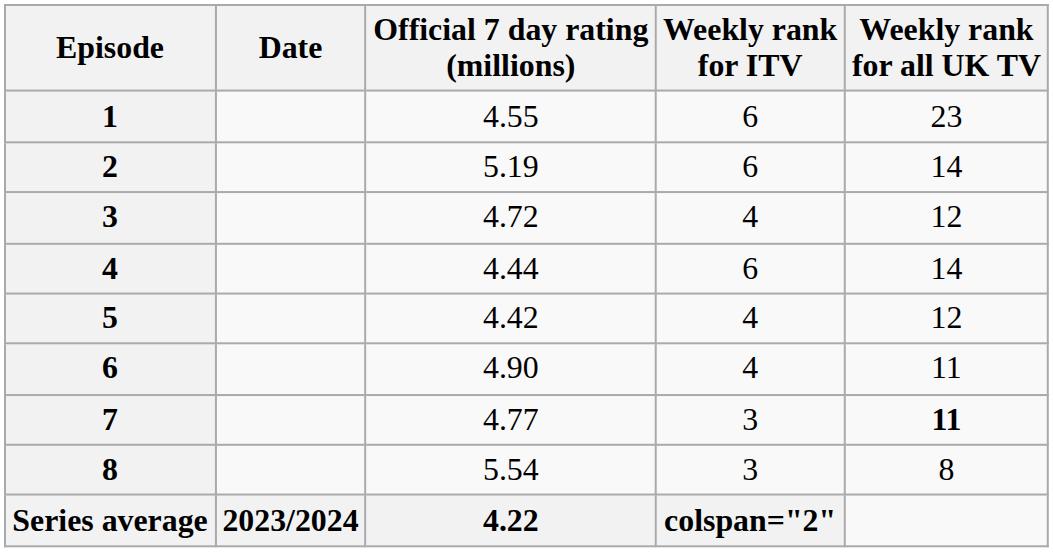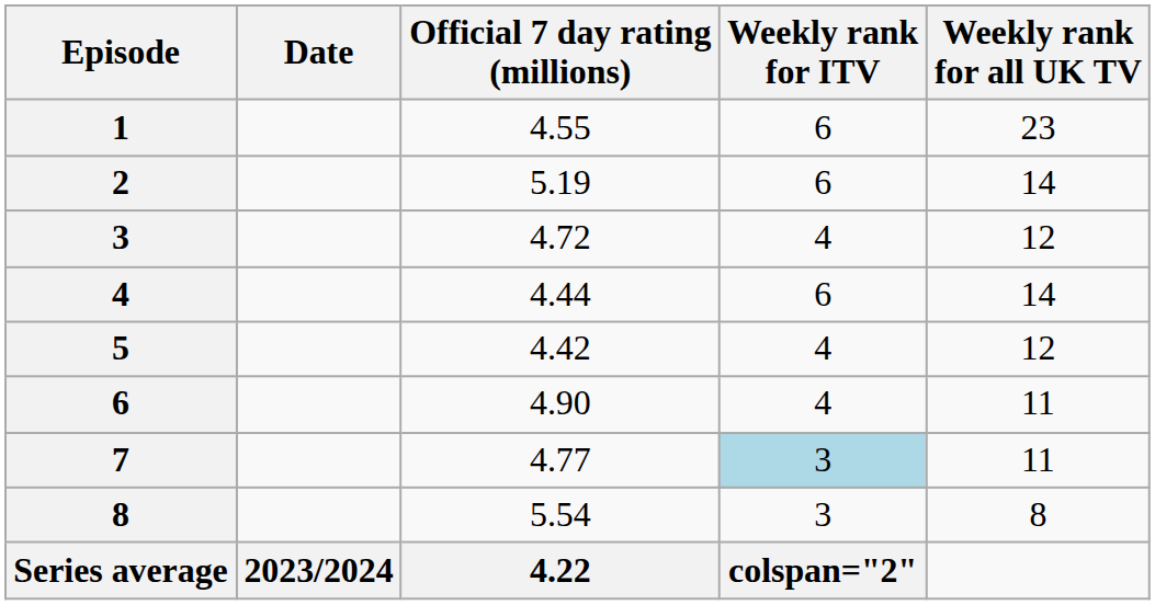7 | Weekly rank for ITV: no background -> lightblue background
7 | Weekly rank for all UK TV: bold -> normal
